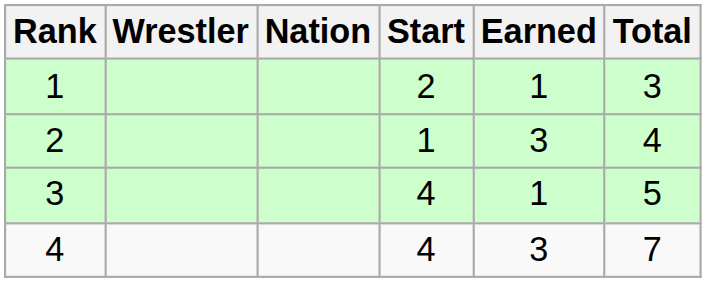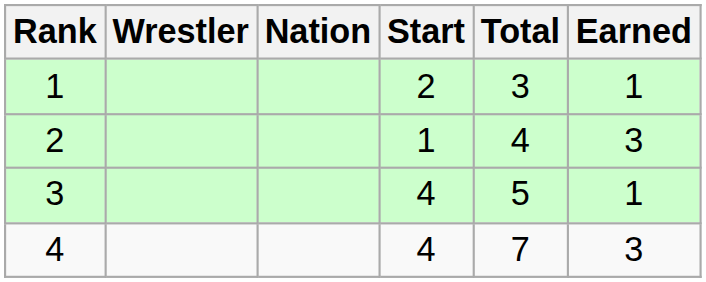columns swapped: Earned <-> Total
